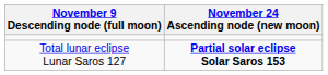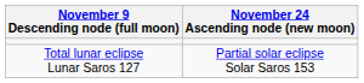row 3 | November 24 Ascending node (new moon): bold -> normal
